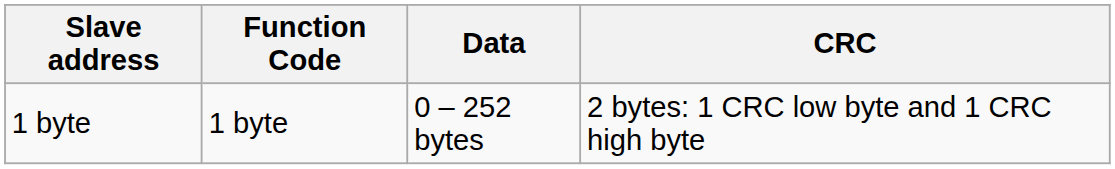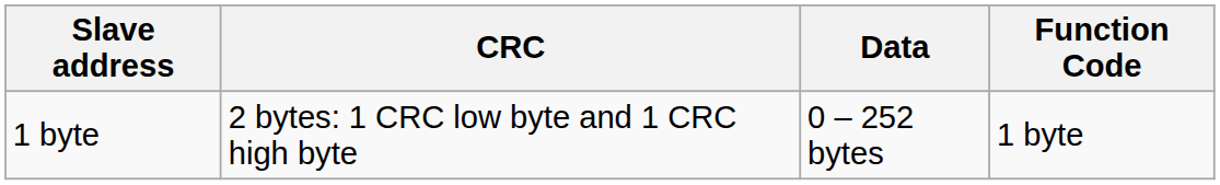columns swapped: Function Code <-> CRC
